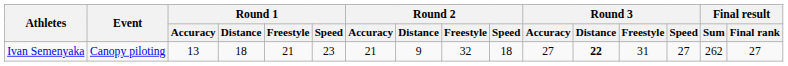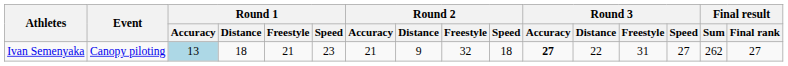Ivan Semenyaka | Round 1 / Accuracy: no background -> lightblue background
Ivan Semenyaka | Round 3 / Accuracy: normal -> bold
Ivan Semenyaka | Round 3 / Distance: bold -> normal
